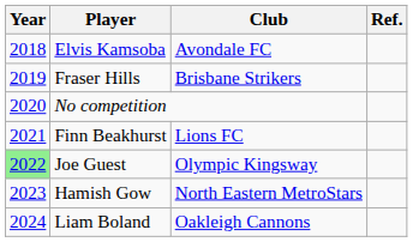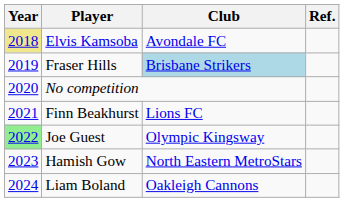Elvis Kamsoba | Year: no background -> khaki background
Fraser Hills | Club: no background -> lightblue background
